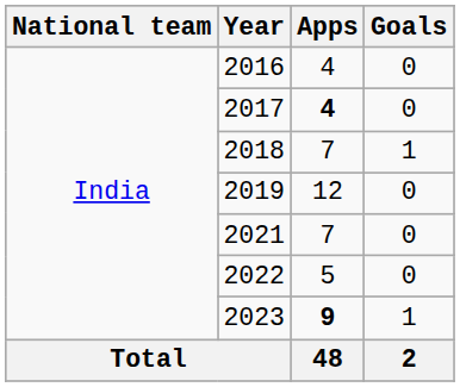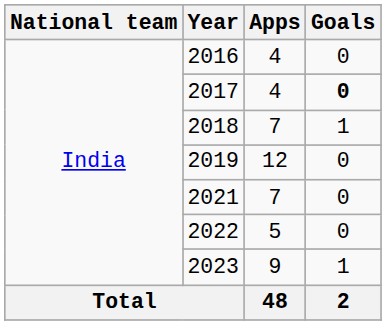2017 | Apps: bold -> normal
2017 | Goals: normal -> bold
2023 | Apps: bold -> normal
